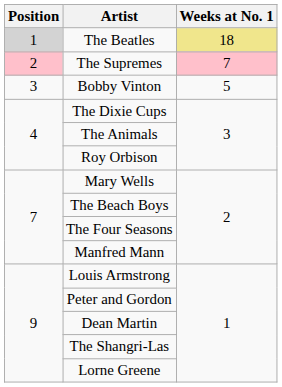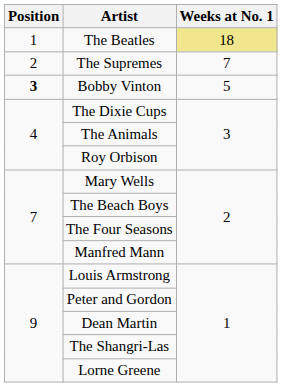The Beatles | Position: lightgrey background -> no background
The Supremes | Position: pink background -> no background
The Supremes | Weeks at No. 1: pink background -> no background
Bobby Vinton | Position: normal -> bold
